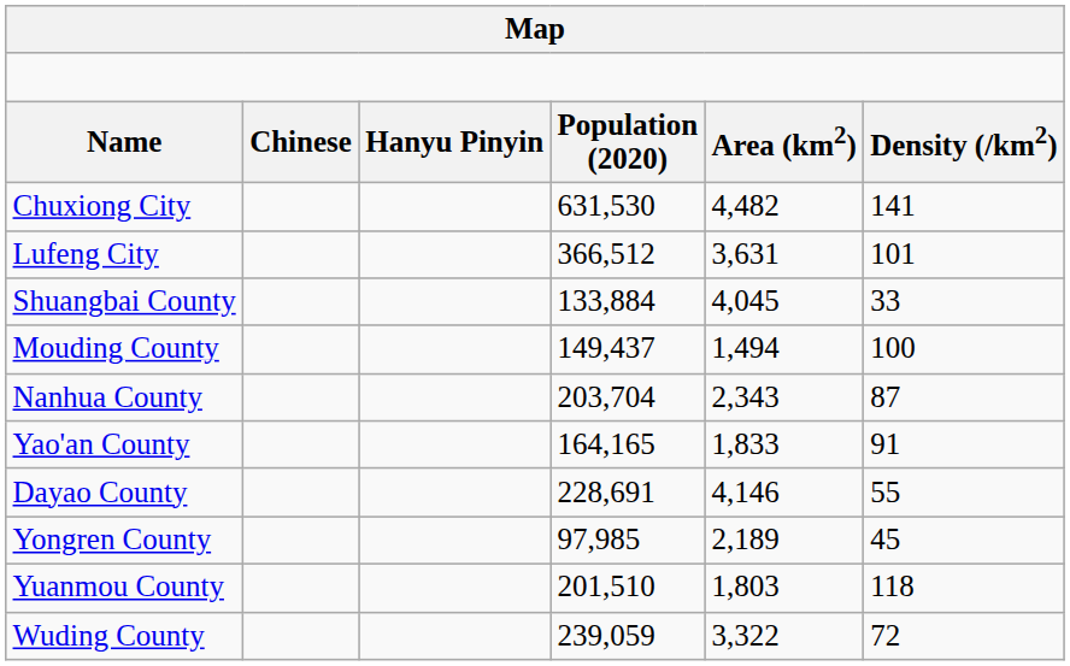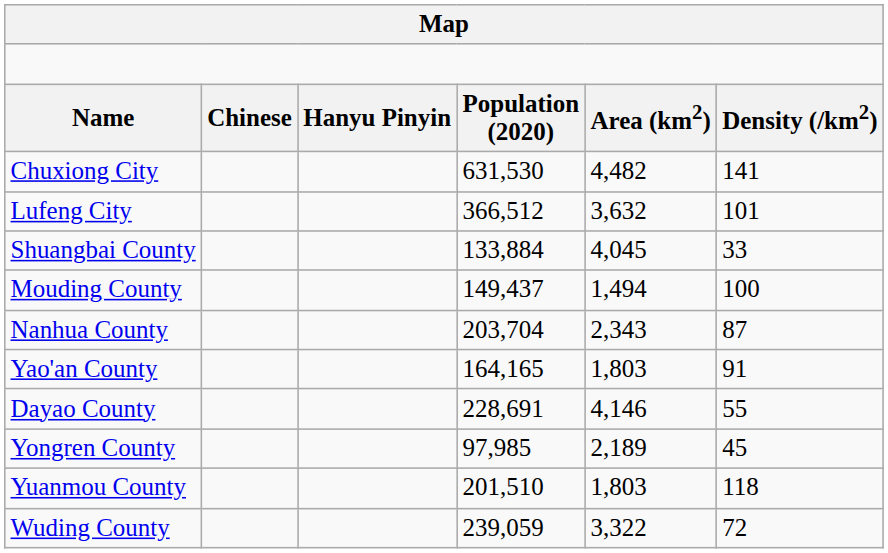Lufeng City | column 5: 3,631 -> 3,632
Yao'an County | column 5: 1,833 -> 1,803
